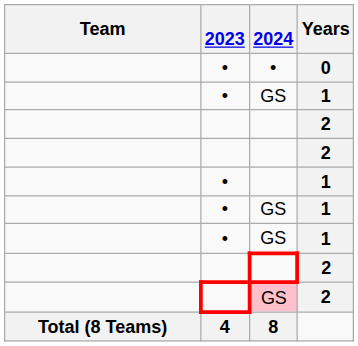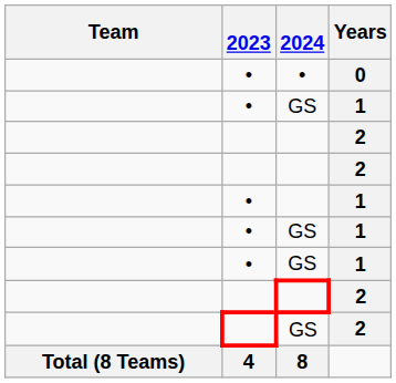GS / 2 | 2024: pink background -> no background
